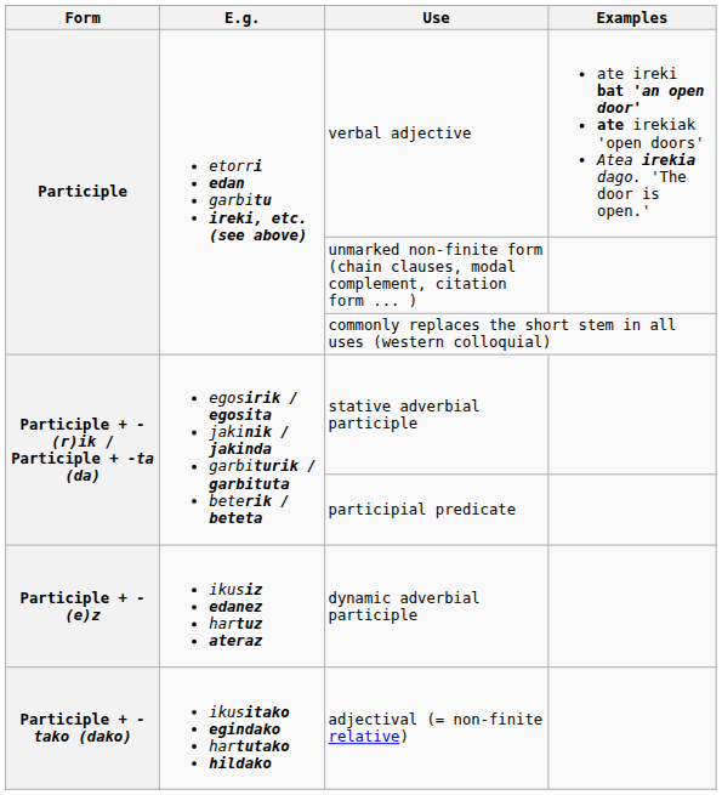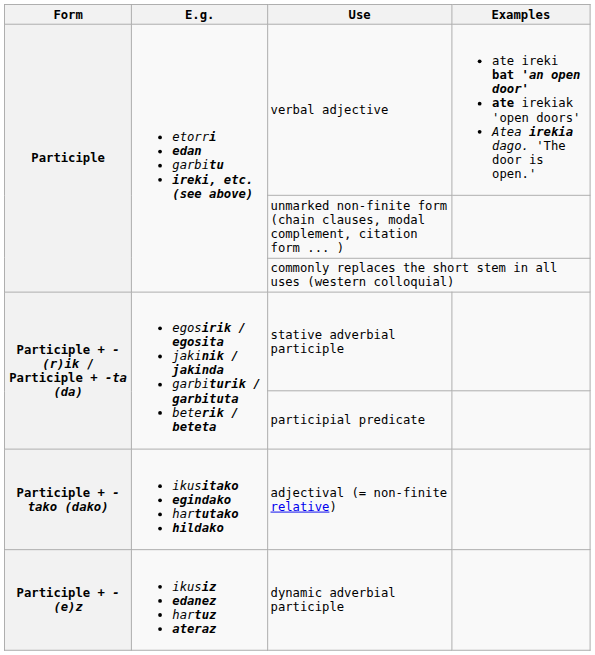rows swapped: adjectival (= non-finite relative) <-> dynamic adverbial participle
